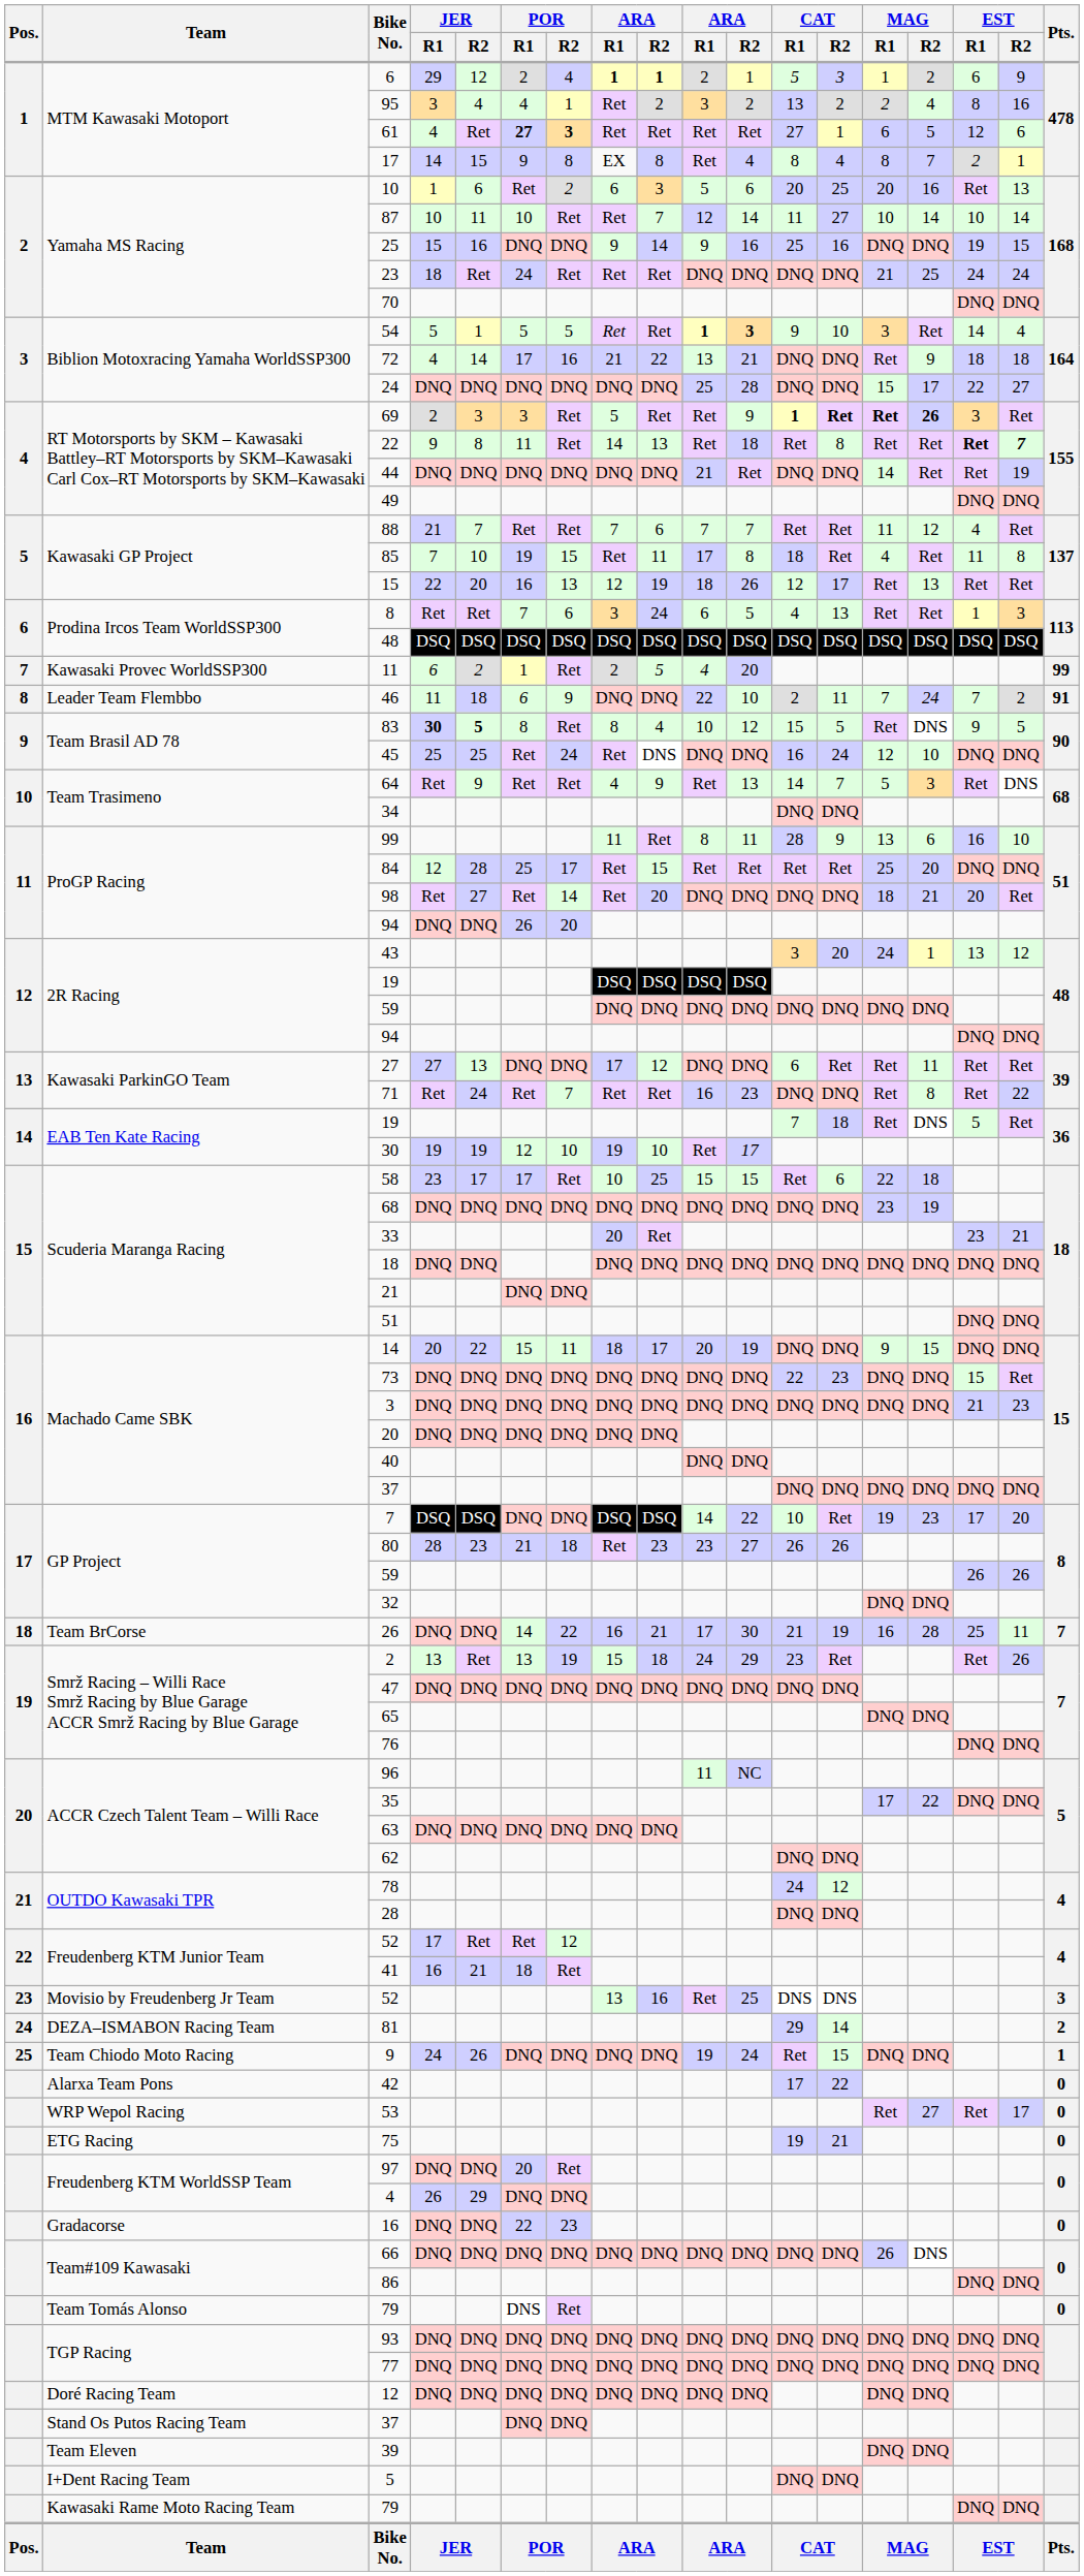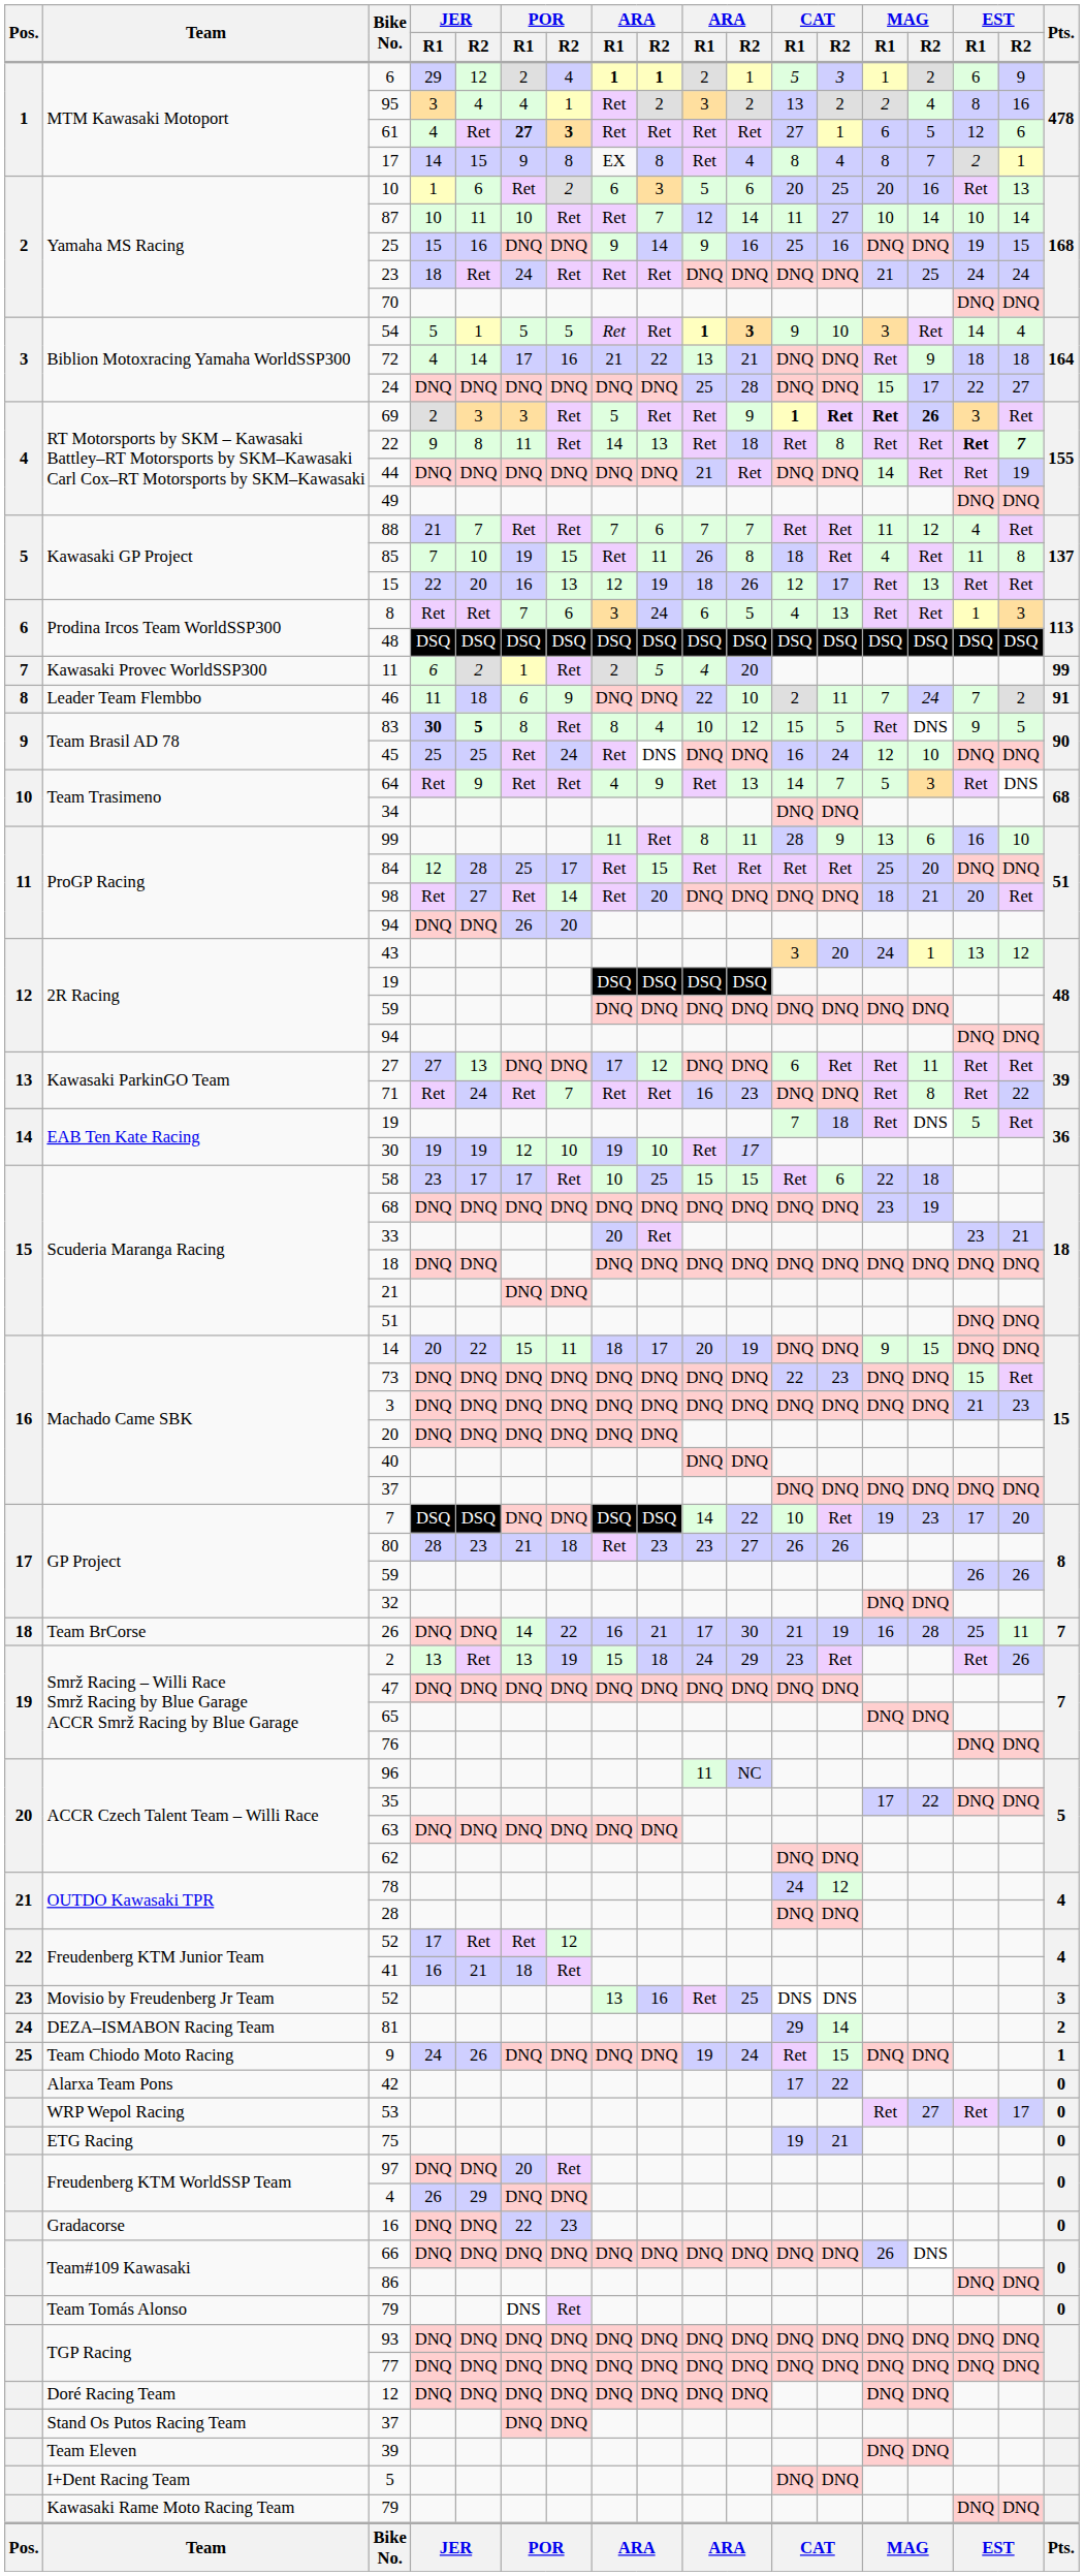85 | column 10: 17 -> 26
